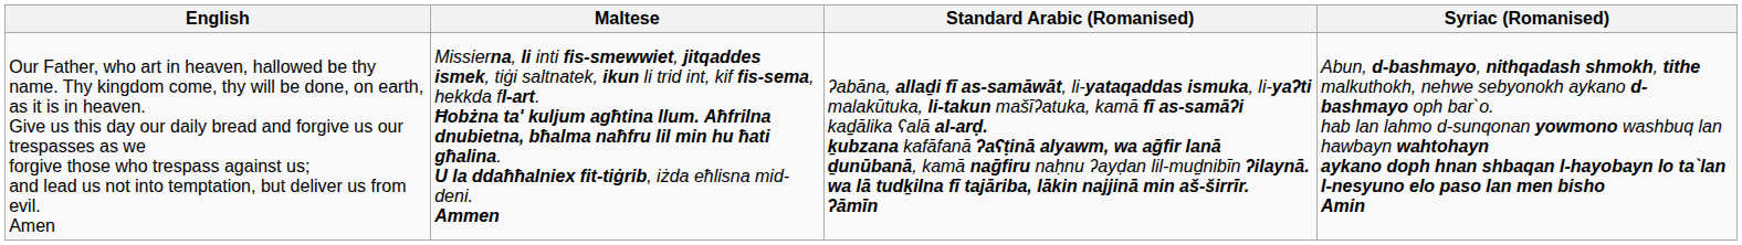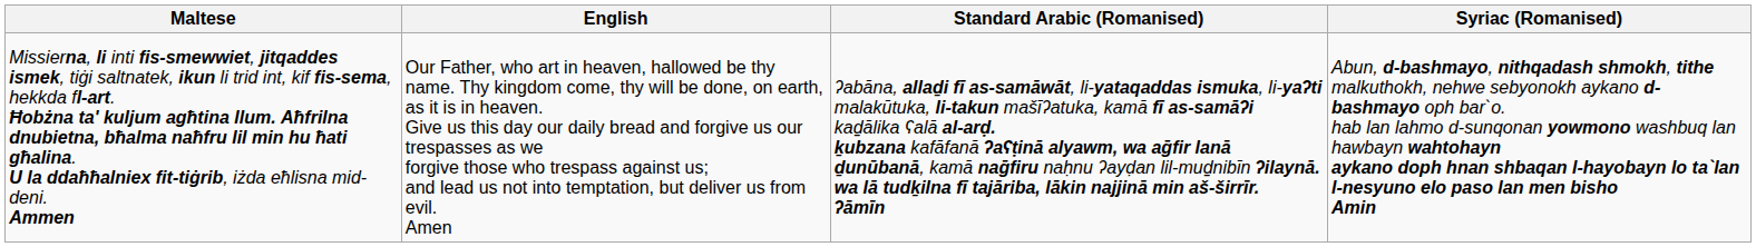columns swapped: English <-> Maltese
